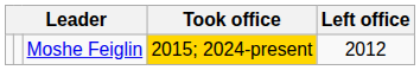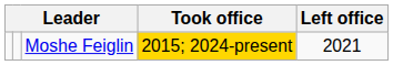Moshe Feiglin | Left office: 2012 -> 2021
